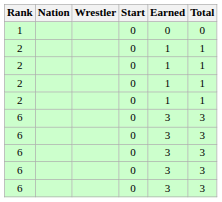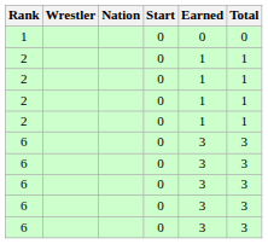columns swapped: Wrestler <-> Nation
